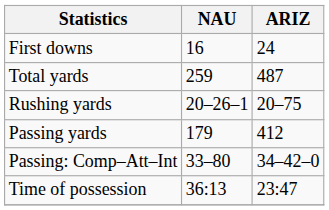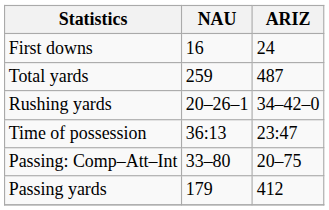Rushing yards | ARIZ: 20–75 -> 34–42–0
rows swapped: Passing yards <-> Time of possession
Passing: Comp–Att–Int | ARIZ: 34–42–0 -> 20–75
